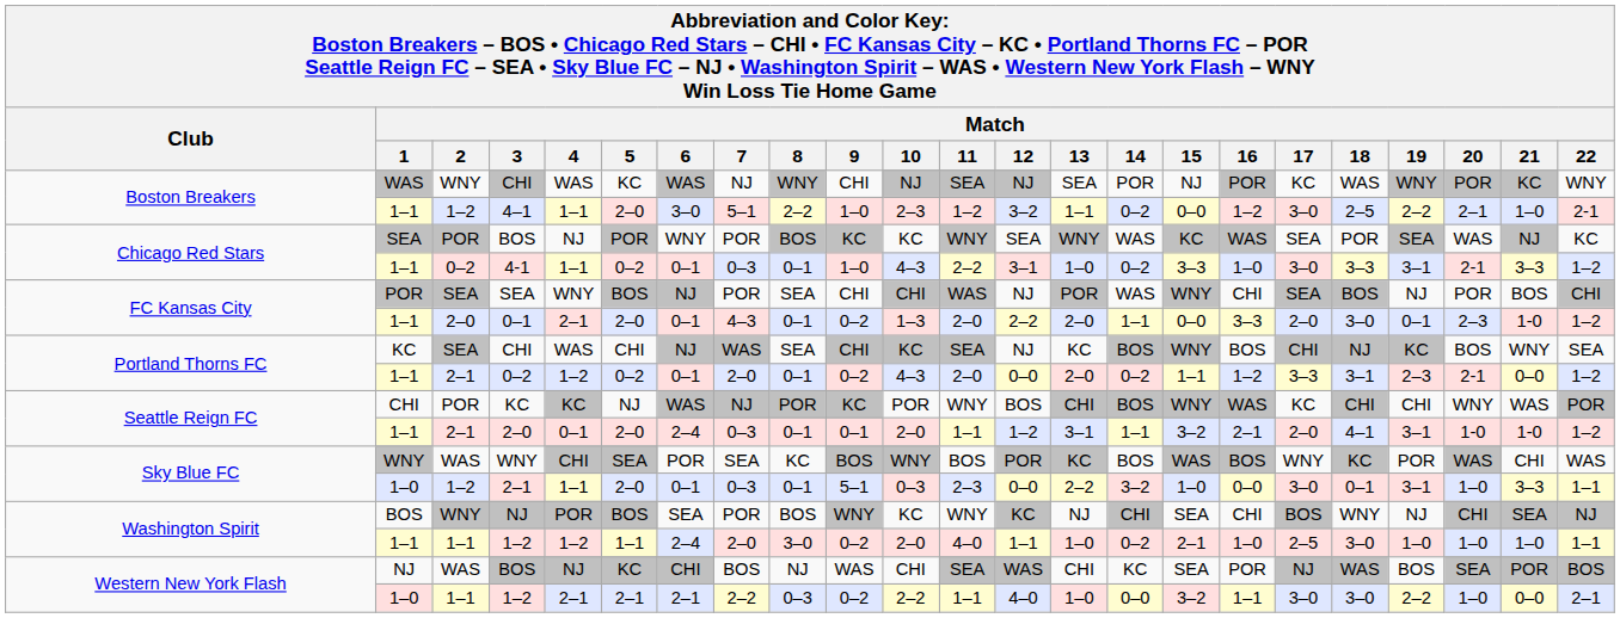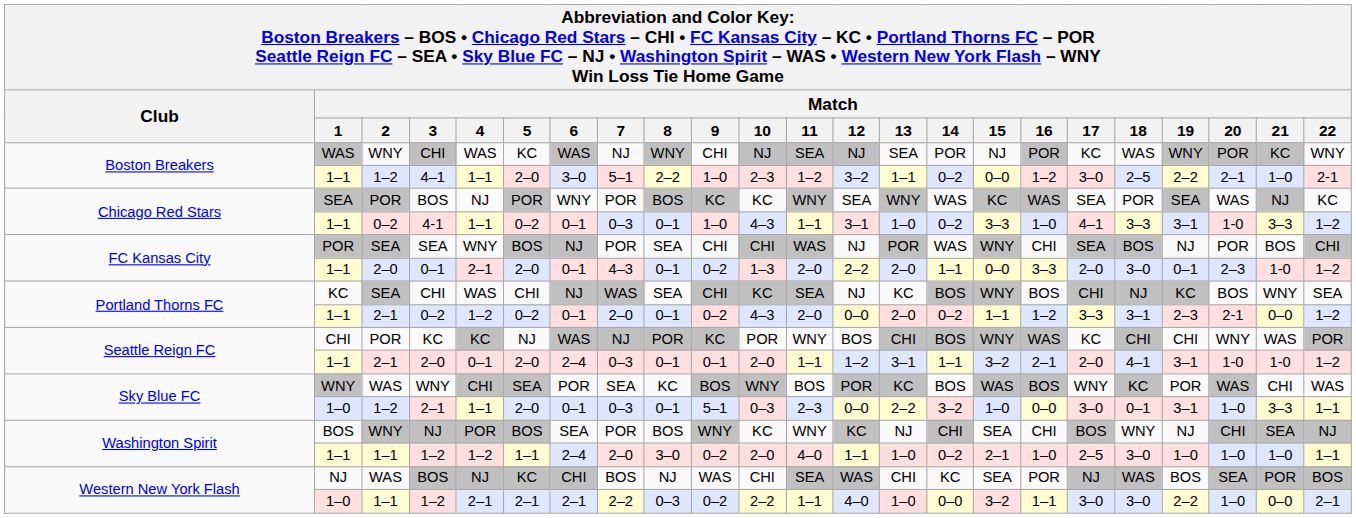4-1 | Match / 11: 2–2 -> 1–1
4-1 | Match / 17: 3–0 -> 4–1
4-1 | Match / 20: 2-1 -> 1-0
